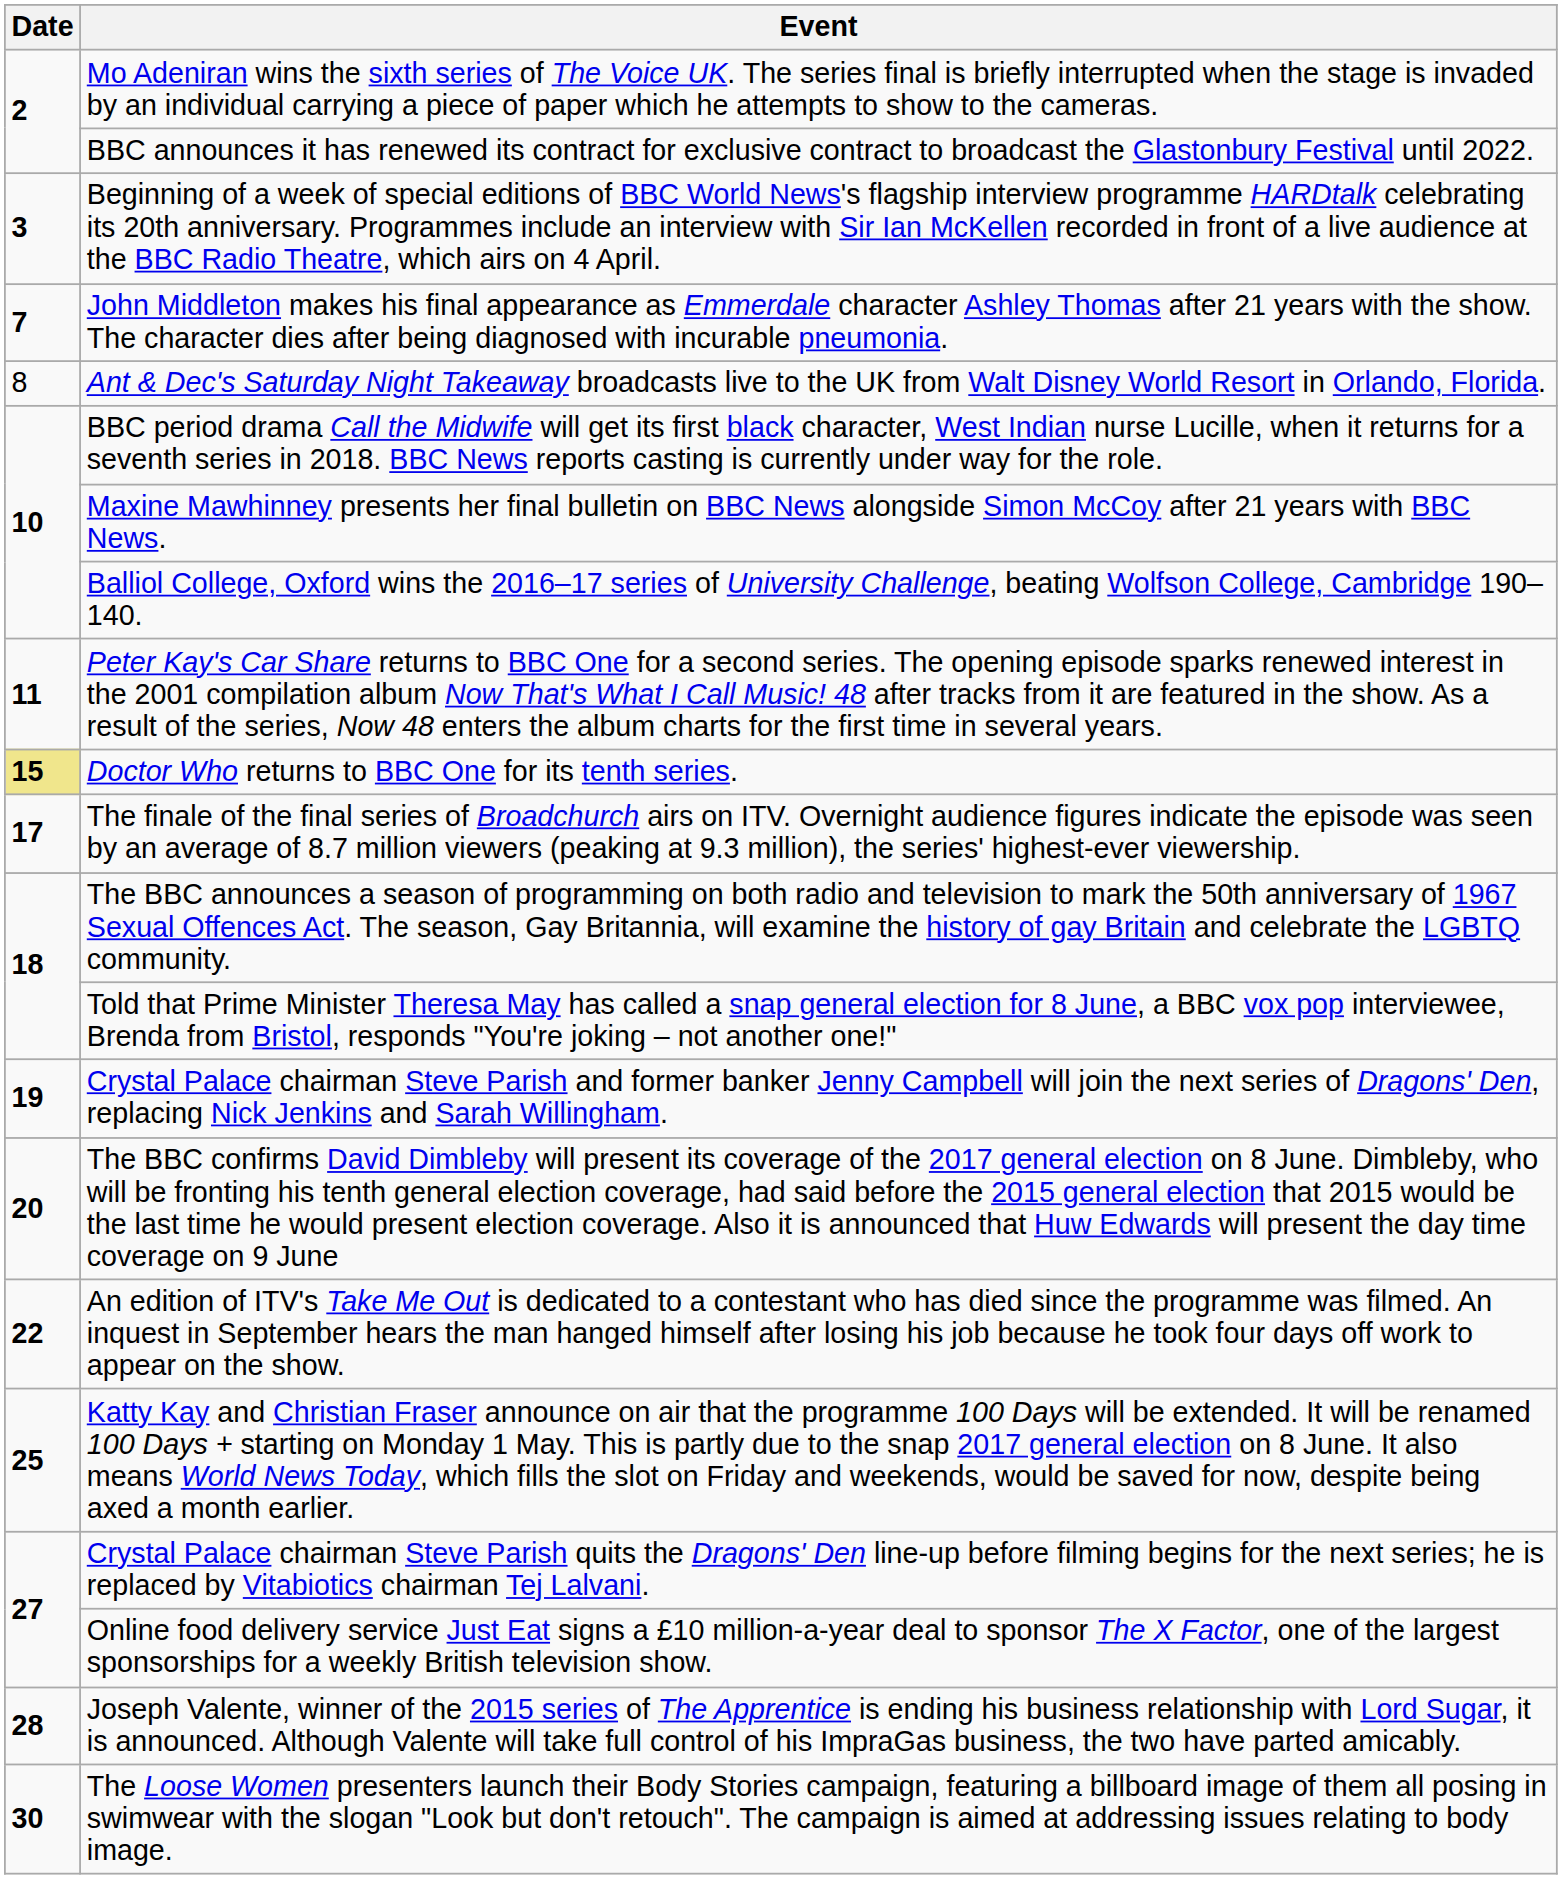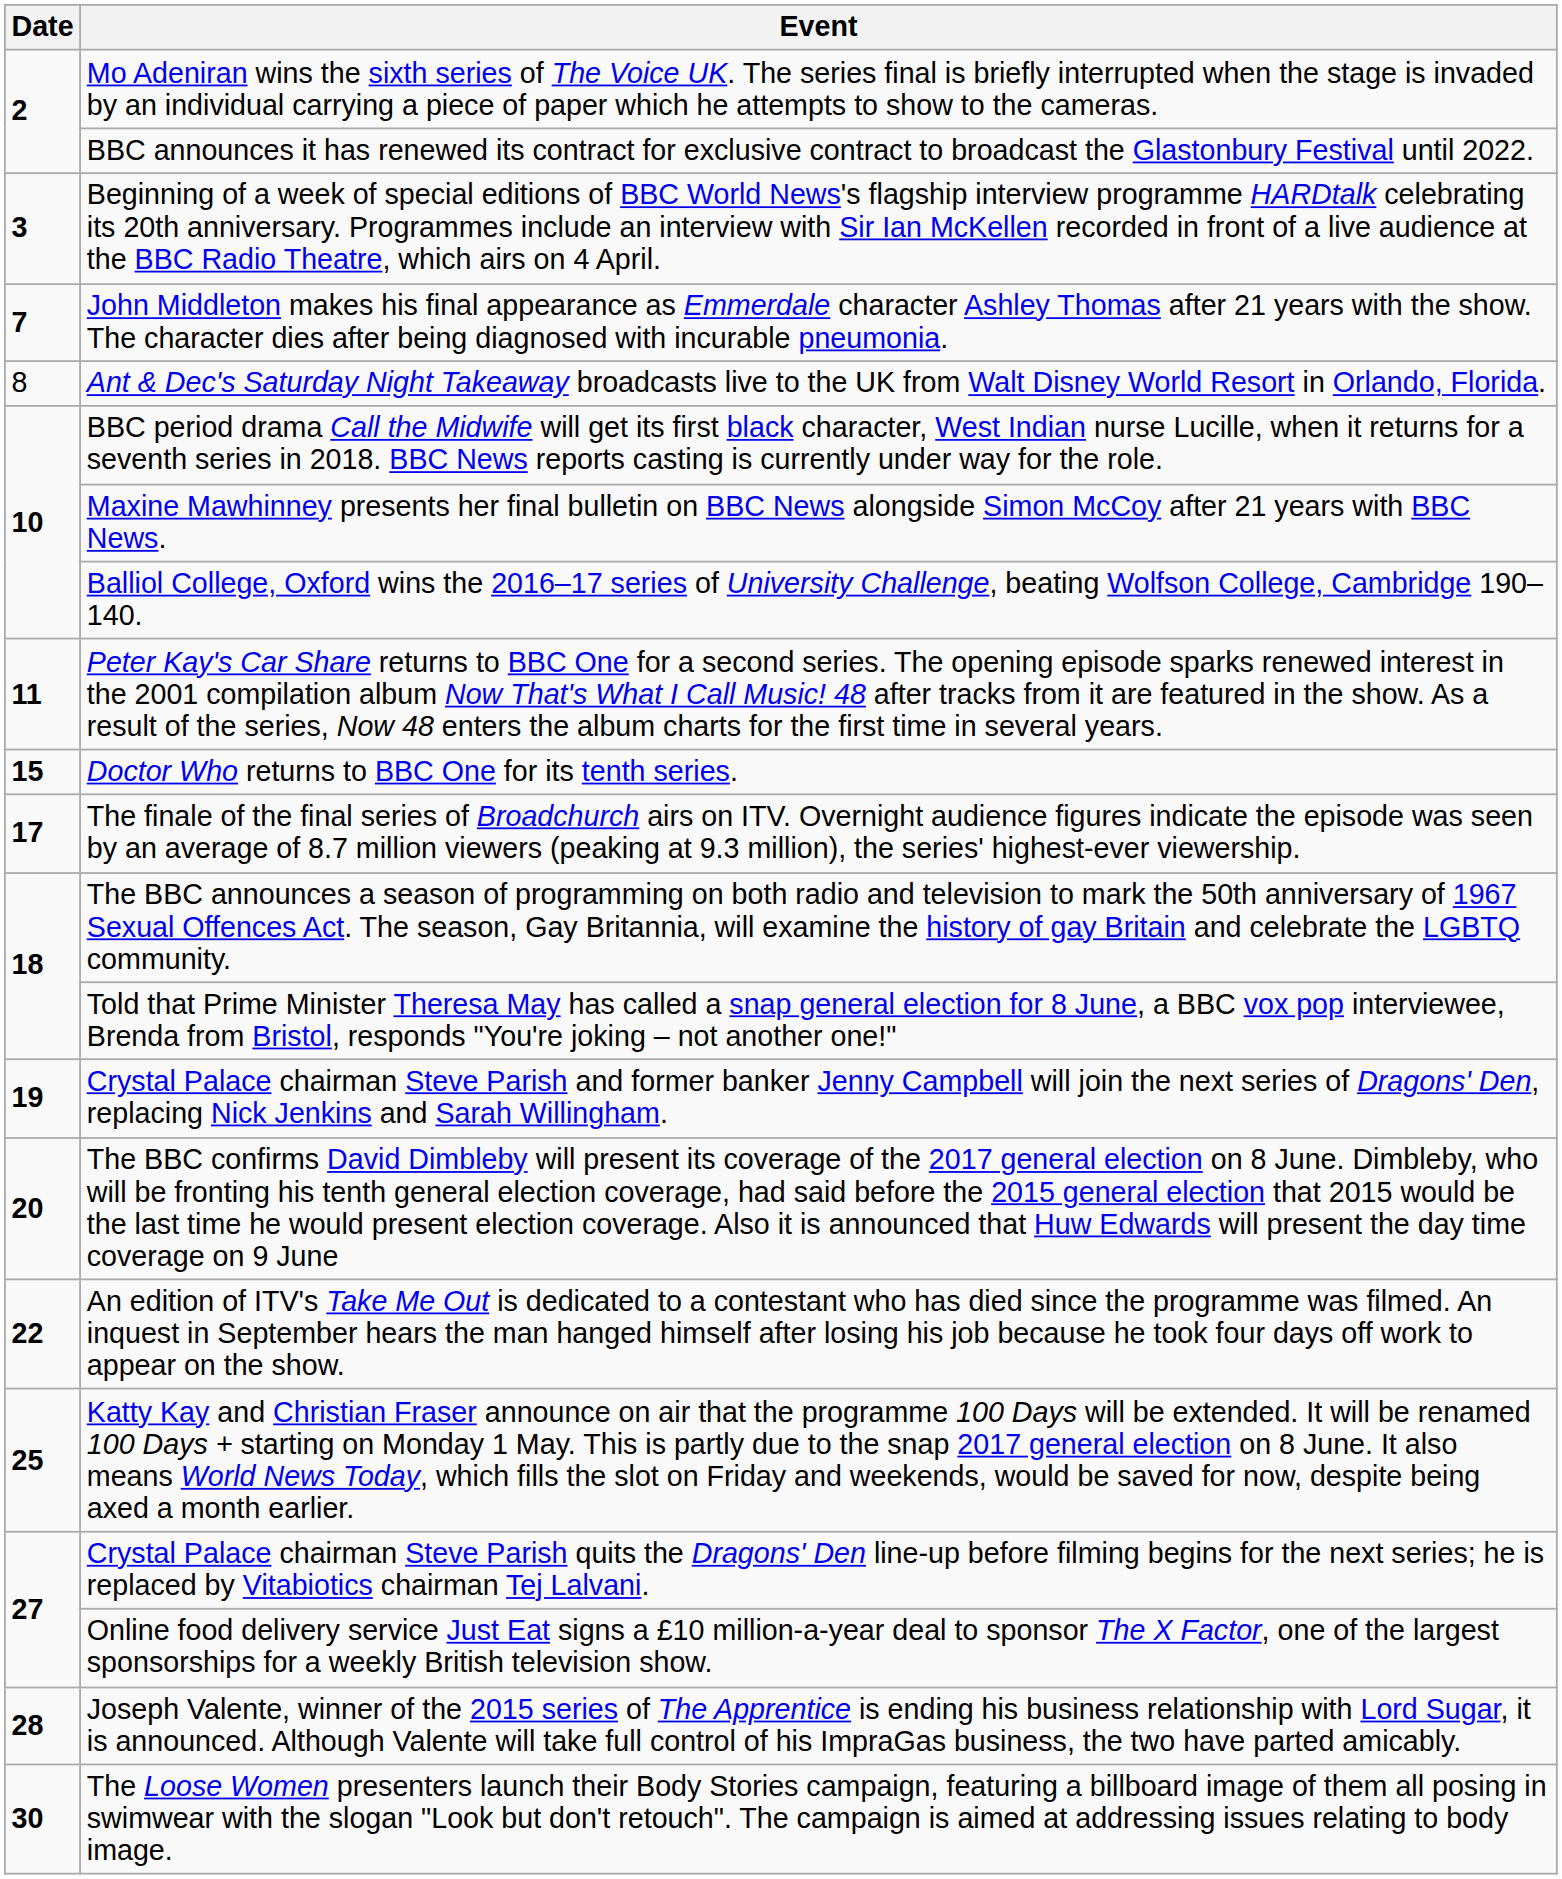Doctor Who returns to BBC One for its tenth series. | Date: khaki background -> no background
